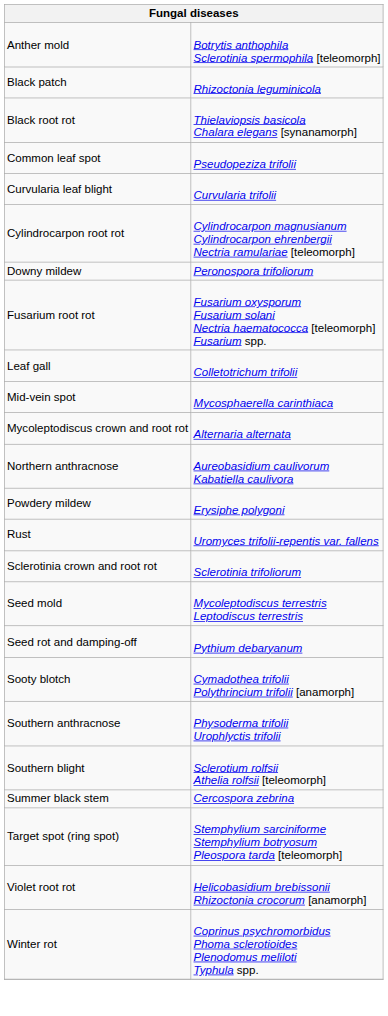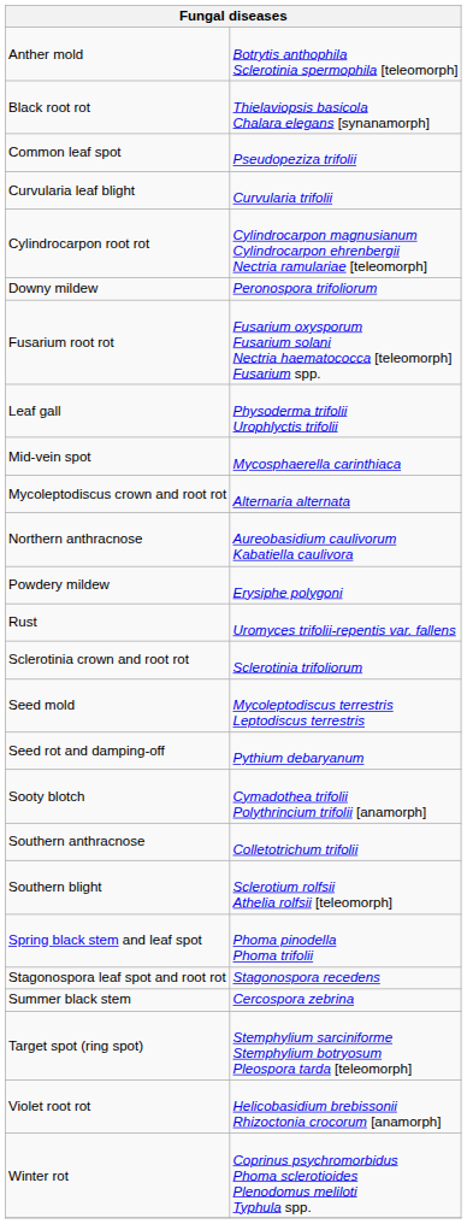- row: Black patch | Rhizoctonia leguminicola
Leaf gall | column 2: Colletotrichum trifolii -> Physoderma trifolii Urophlyctis trifolii
Southern anthracnose | column 2: Physoderma trifolii Urophlyctis trifolii -> Colletotrichum trifolii
+ row: Spring black stem and leaf spot | Phoma pinodella Phoma trifolii
+ row: Stagonospora leaf spot and root rot | Stagonospora recedens
